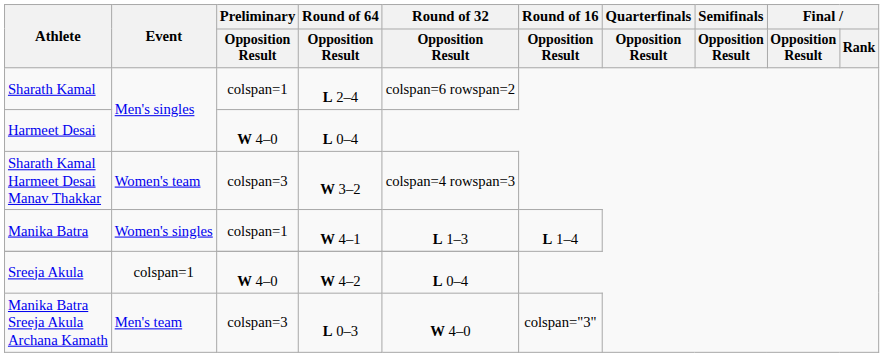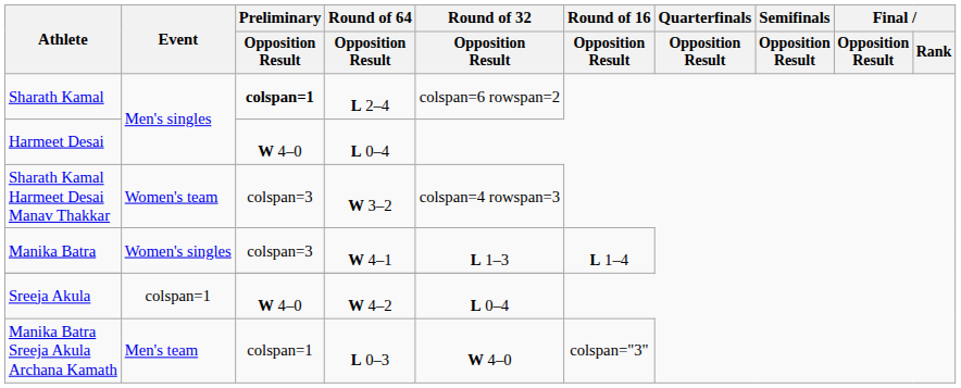Sharath Kamal | Preliminary / Opposition Result: normal -> bold
Manika Batra | Preliminary / Opposition Result: colspan=1 -> colspan=3
Manika Batra Sreeja Akula Archana Kamath | Preliminary / Opposition Result: colspan=3 -> colspan=1
